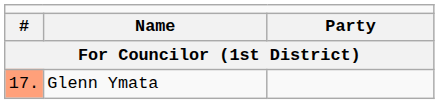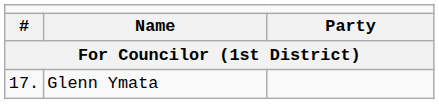Glenn Ymata | column 1: lightsalmon background -> no background
